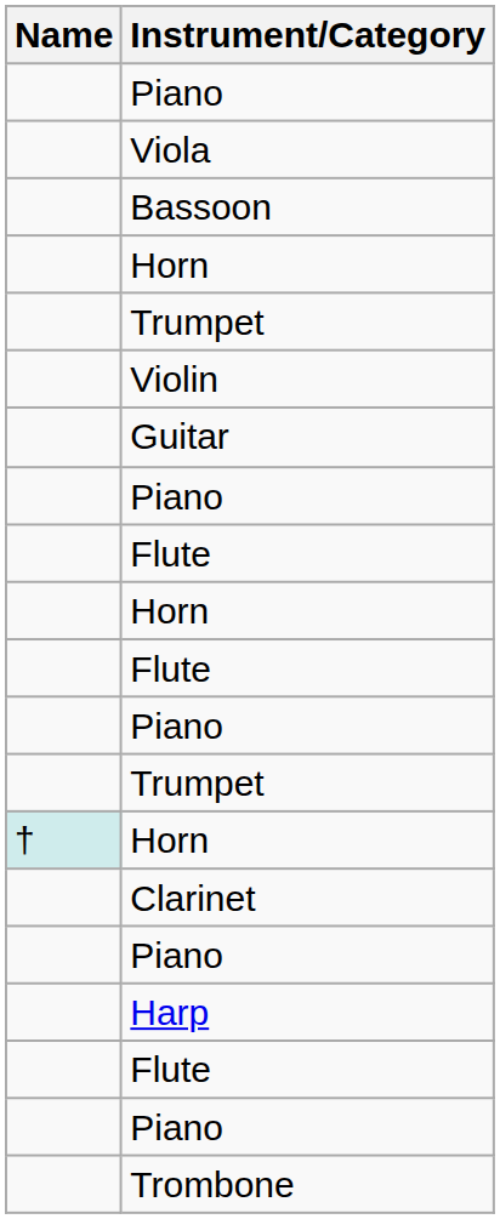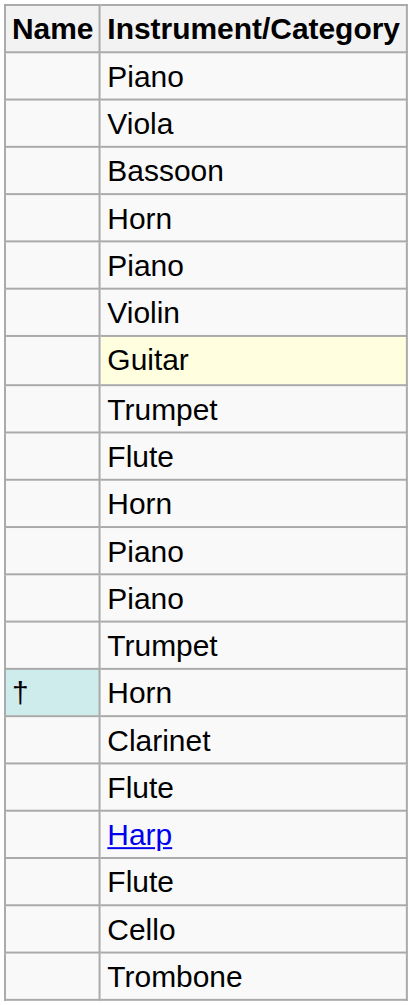row 6 | Instrument/Category: Trumpet -> Piano
row 8 | Instrument/Category: no background -> lightyellow background
row 9 | Instrument/Category: Piano -> Trumpet
row 12 | Instrument/Category: Flute -> Piano
row 17 | Instrument/Category: Piano -> Flute
row 20 | Instrument/Category: Piano -> Cello
